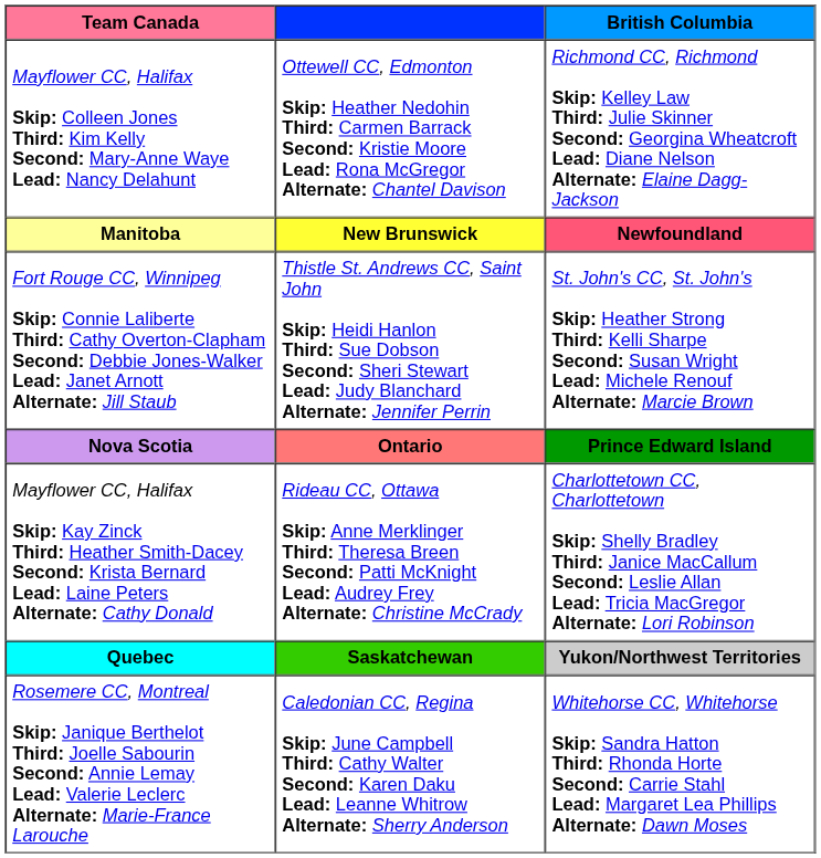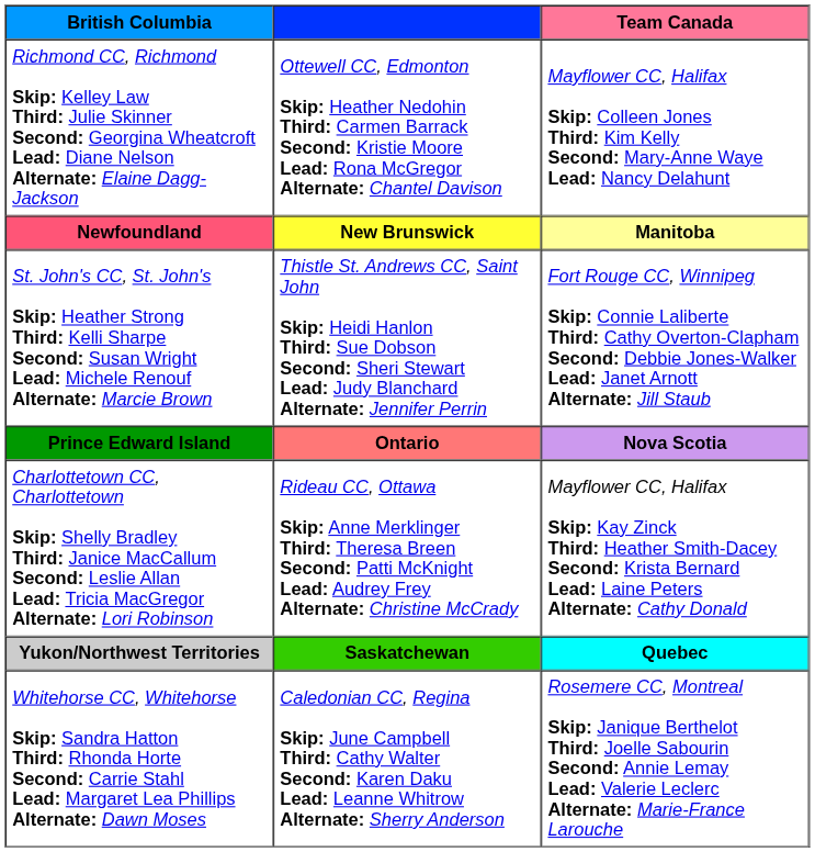columns swapped: Team Canada <-> British Columbia
